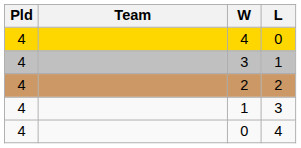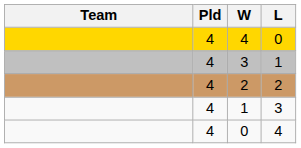columns swapped: Team <-> Pld
